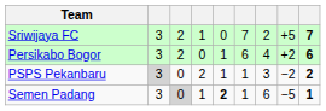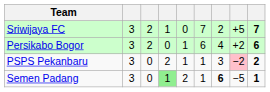PSPS Pekanbaru | column 2: lightgrey background -> no background
PSPS Pekanbaru | column 8: no background -> pink background
Semen Padang | column 3: lightgrey background -> no background
Semen Padang | column 4: no background -> lightgreen background
Semen Padang | column 5: bold -> normal
Semen Padang | column 7: normal -> bold
